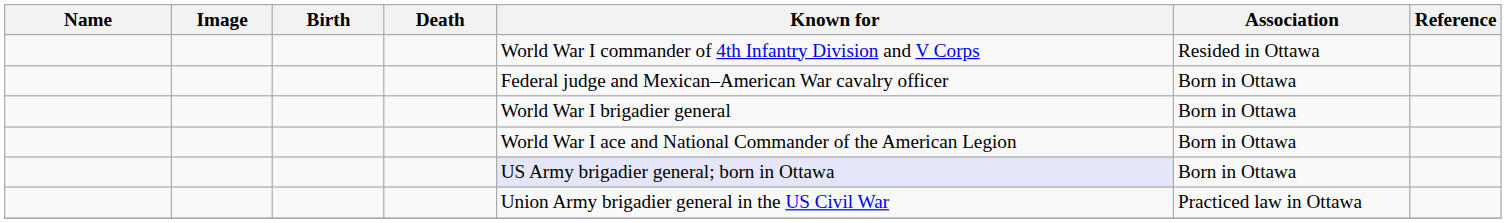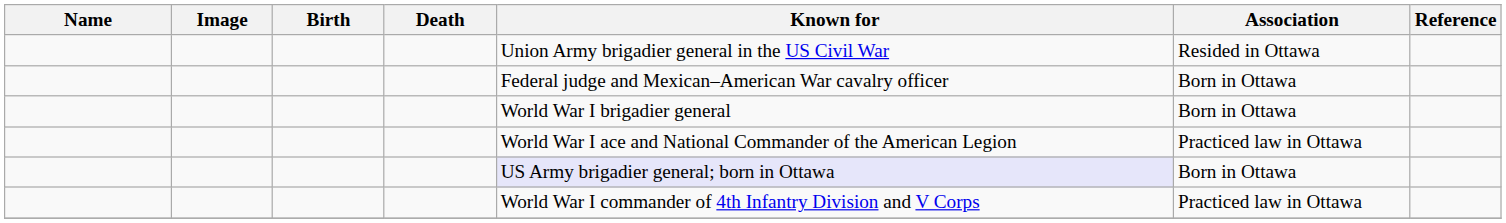row 2 | Known for: World War I commander of 4th Infantry Division and V Corps -> Union Army brigadier general in the US Civil War
row 5 | Association: Born in Ottawa -> Practiced law in Ottawa
row 7 | Known for: Union Army brigadier general in the US Civil War -> World War I commander of 4th Infantry Division and V Corps
